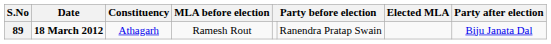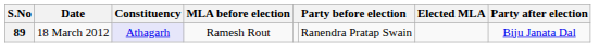89 | Date: bold -> normal
89 | Constituency: no background -> lavender background
